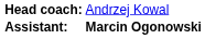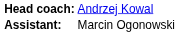Assistant: | column 2: bold -> normal
